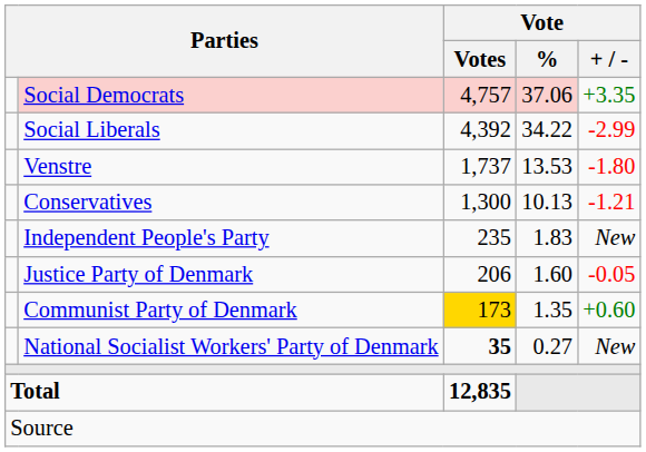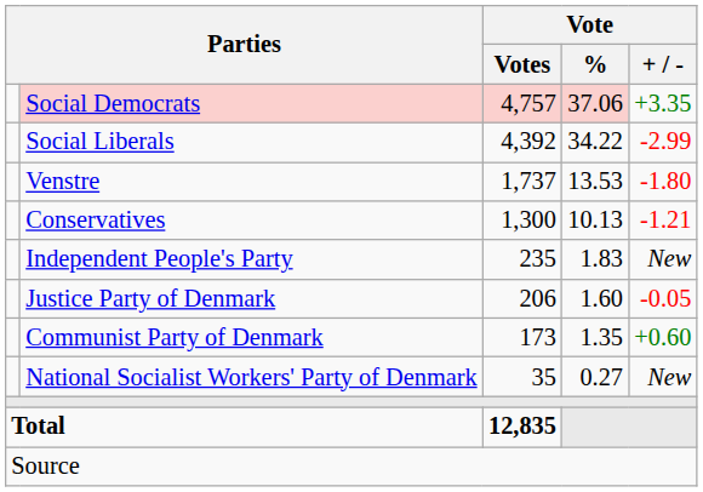Communist Party of Denmark | Vote / Votes: gold background -> no background
National Socialist Workers' Party of Denmark | Vote / Votes: bold -> normal
